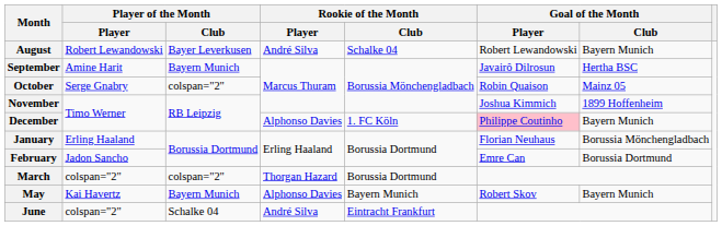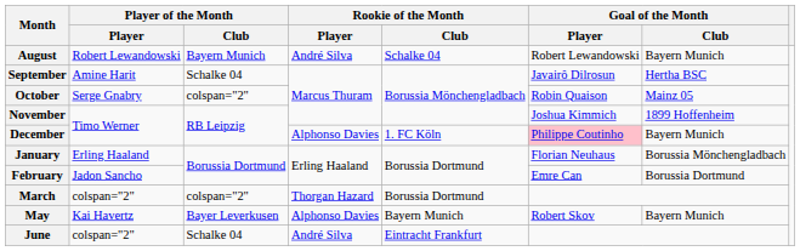August | Player of the Month / Club: Bayer Leverkusen -> Bayern Munich
September | Player of the Month / Club: Bayern Munich -> Schalke 04
May | Player of the Month / Club: Bayern Munich -> Bayer Leverkusen
